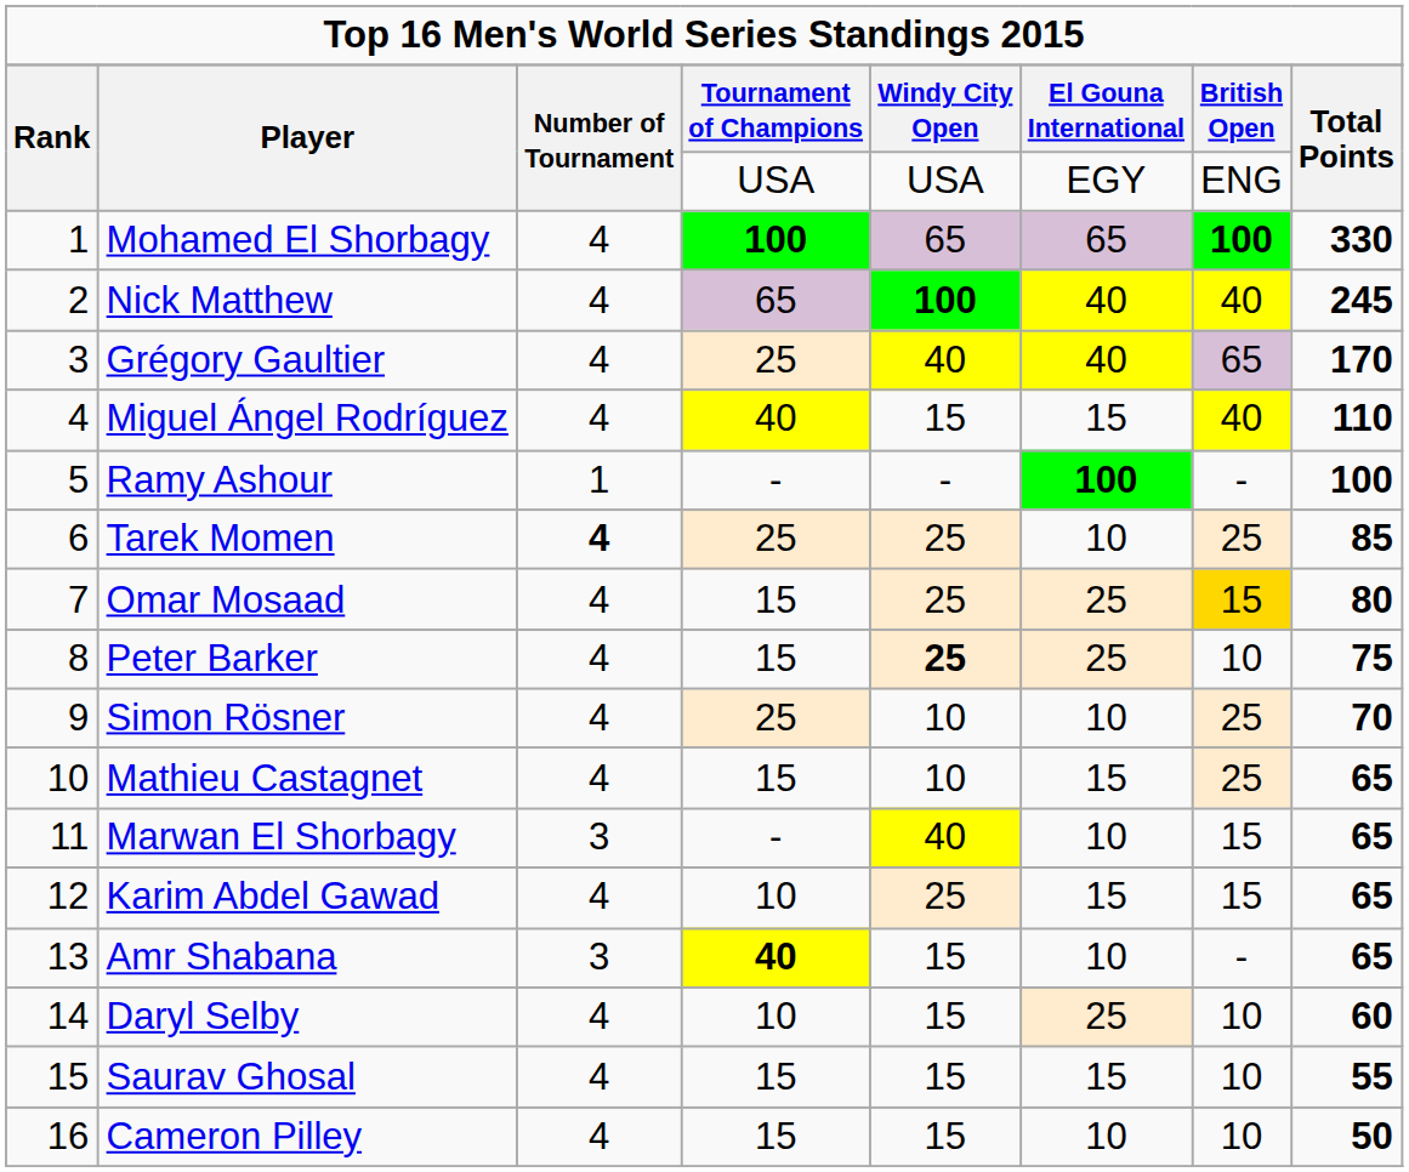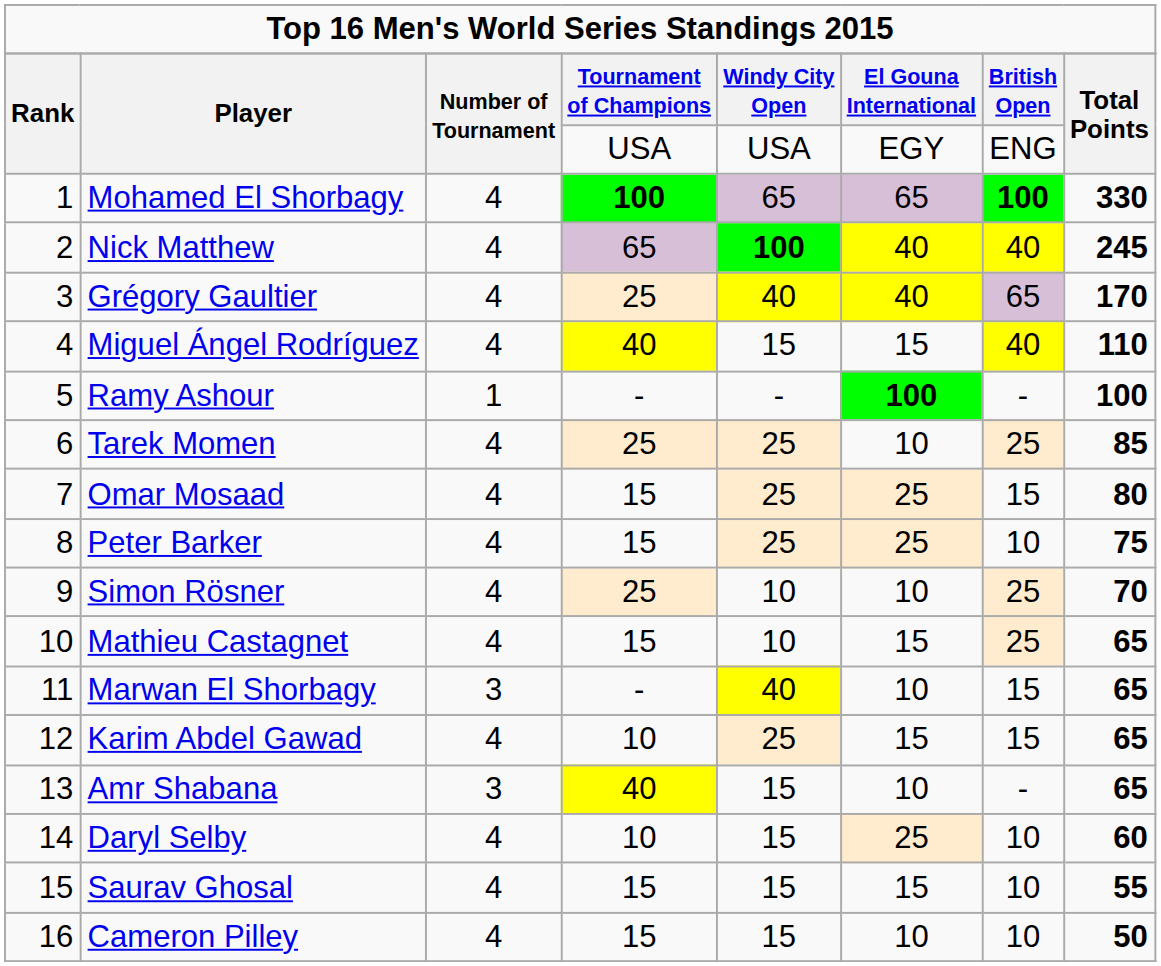Tarek Momen | column 3: bold -> normal
Omar Mosaad | column 7: gold background -> no background
Peter Barker | column 5: bold -> normal
Amr Shabana | column 4: bold -> normal
